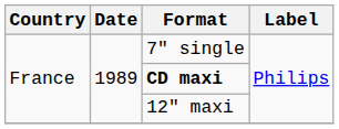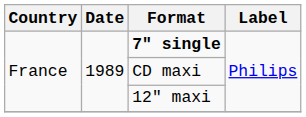7" single | Format: normal -> bold
CD maxi | Format: bold -> normal
